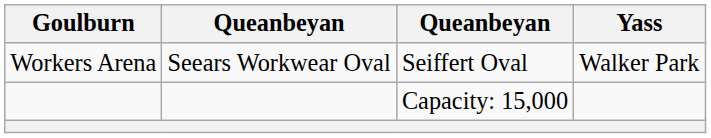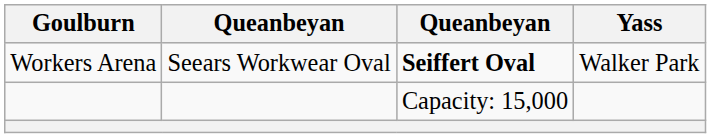Workers Arena | column 3: normal -> bold
